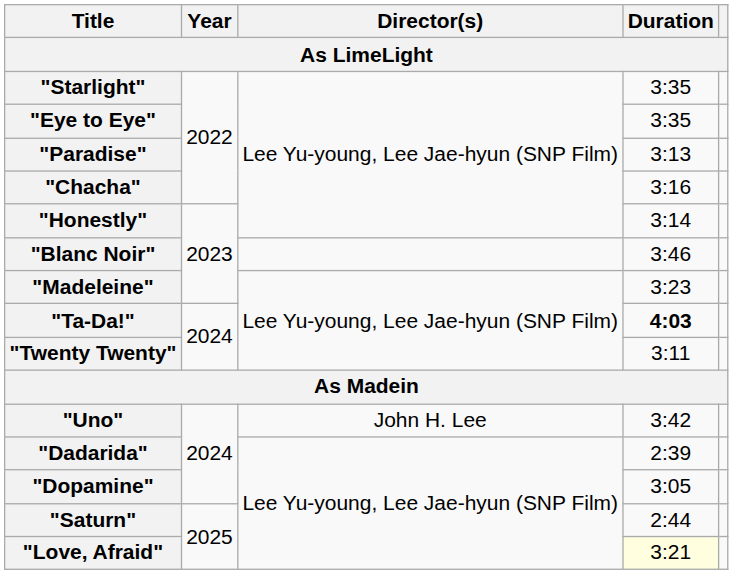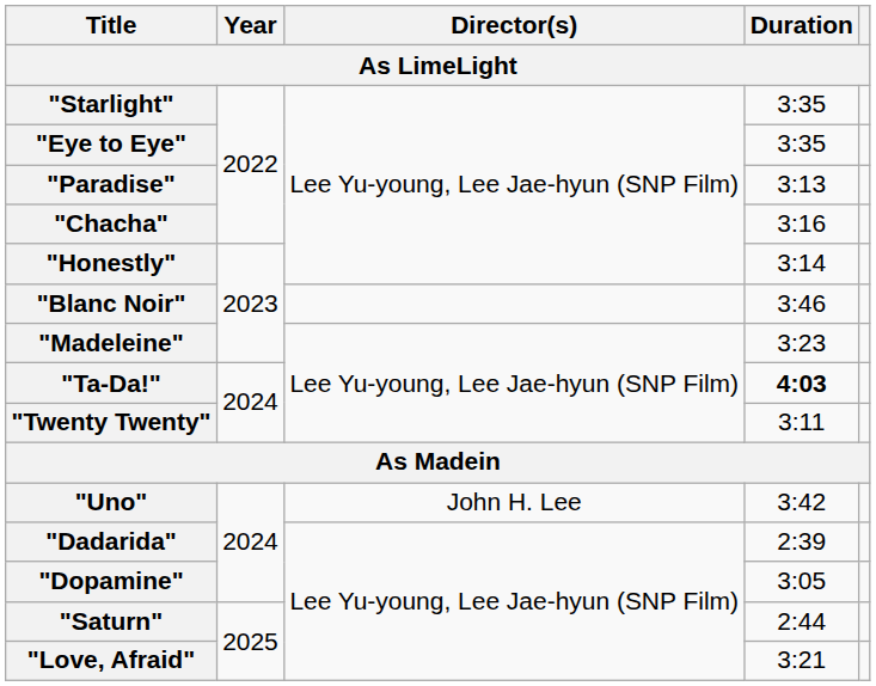"Love, Afraid" | Duration: lightyellow background -> no background
